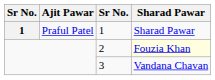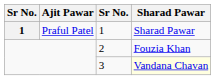Fouzia Khan | Sharad Pawar: lightyellow background -> no background
Vandana Chavan | Sharad Pawar: no background -> lightyellow background
